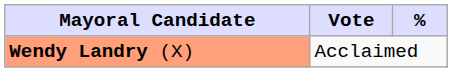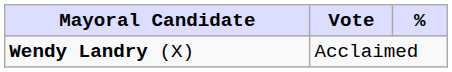Wendy Landry (X) | Mayoral Candidate: lightsalmon background -> no background
